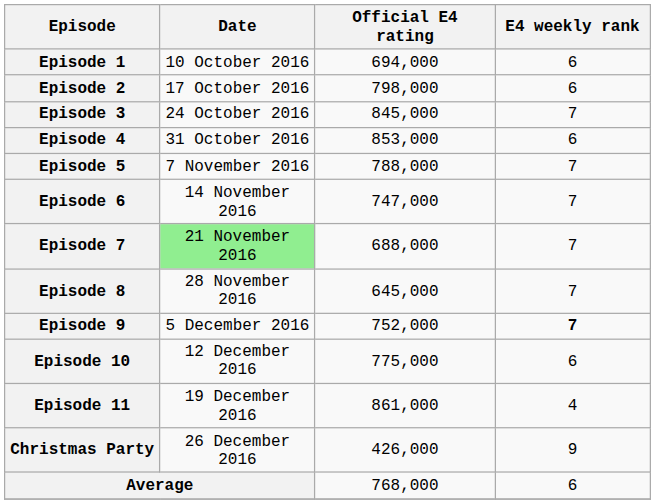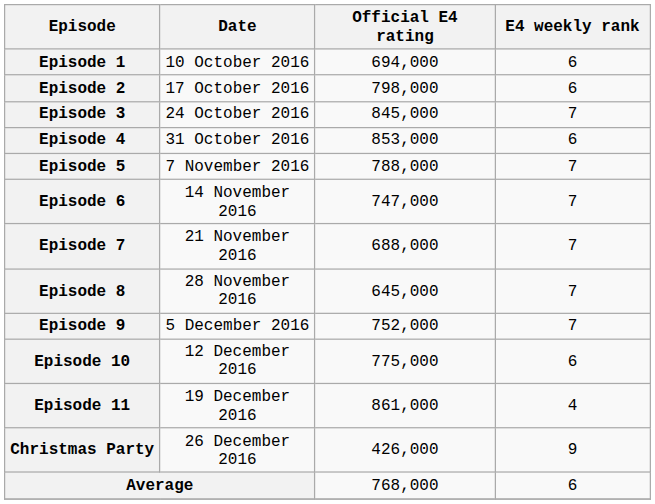Episode 7 | Date: lightgreen background -> no background
Episode 9 | E4 weekly rank: bold -> normal
